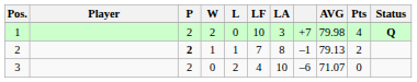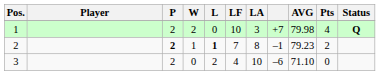row 3 | L: normal -> bold
row 3 | AVG: 79.13 -> 79.23
row 4 | AVG: 71.07 -> 71.10
